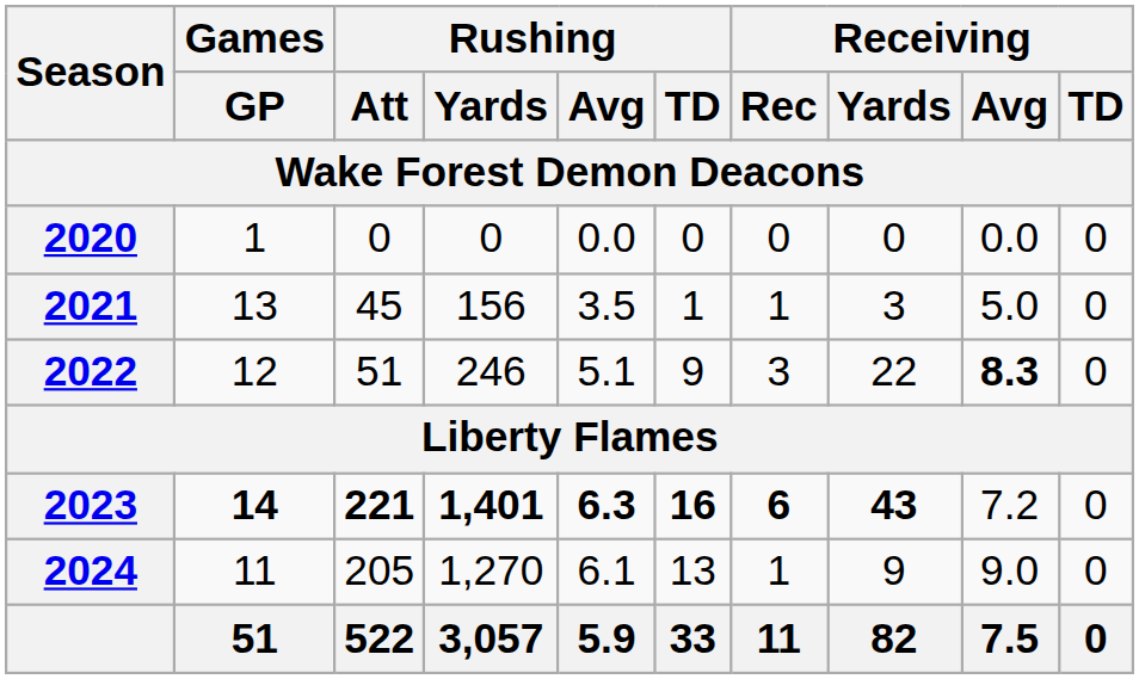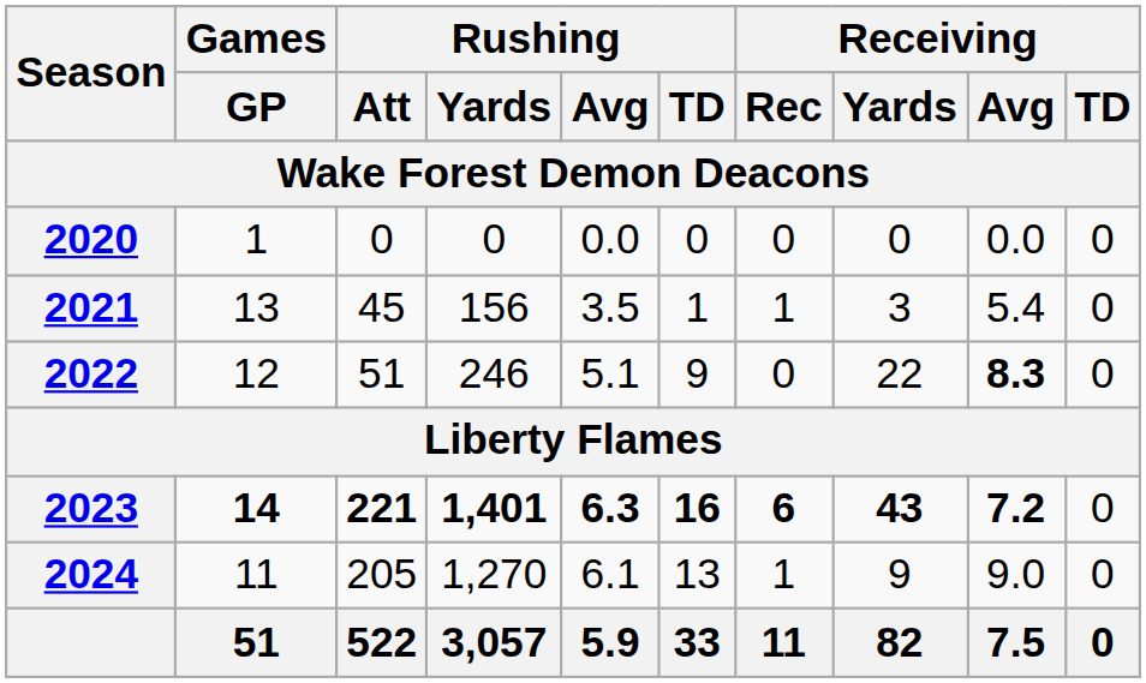2021 | Receiving / Avg: 5.0 -> 5.4
2022 | Receiving / Rec: 3 -> 0
2023 | Receiving / Avg: normal -> bold
